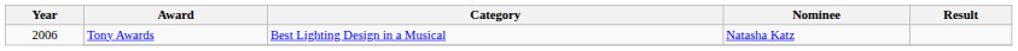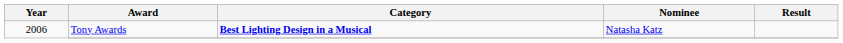Tony Awards | Category: normal -> bold
